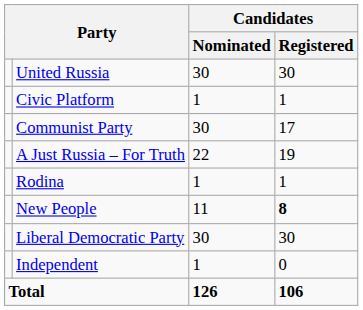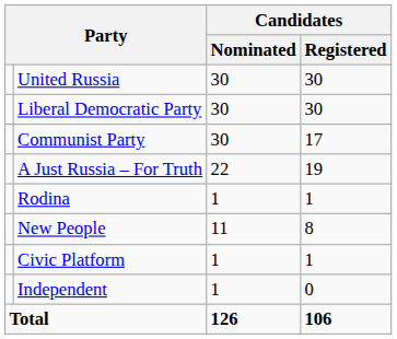rows swapped: Liberal Democratic Party <-> Civic Platform
New People | Candidates / Registered: bold -> normal
